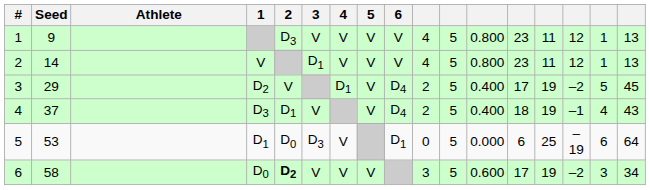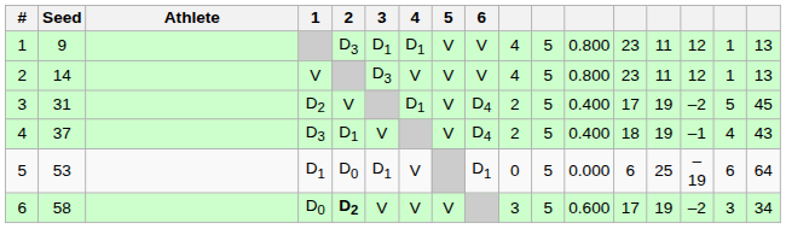row 2 | 3: V -> D1
row 2 | 4: V -> D1
row 3 | 3: D1 -> D3
row 4 | Seed: 29 -> 31
row 6 | 3: D3 -> D1
